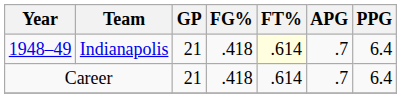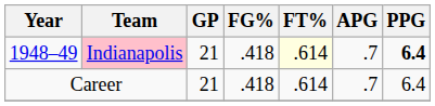1948–49 | Team: no background -> pink background
1948–49 | PPG: normal -> bold
